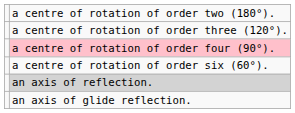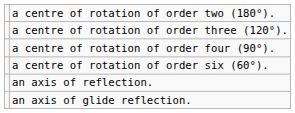a centre of rotation of order four (90°). | column 2: pink background -> no background
an axis of reflection. | column 2: lightgrey background -> no background
